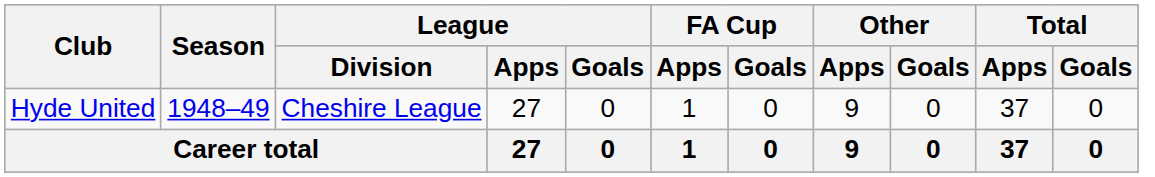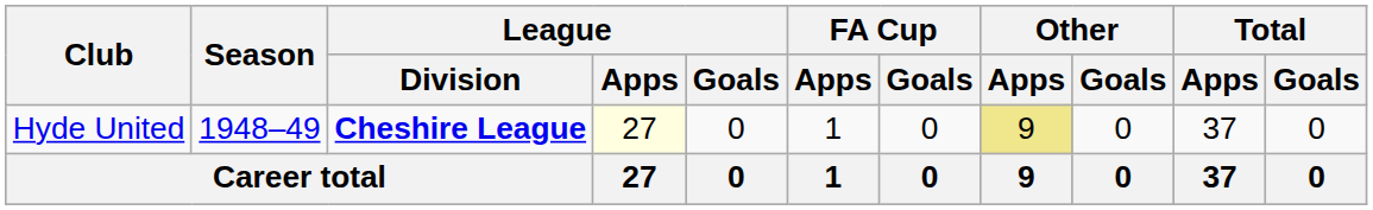Hyde United | League / Division: normal -> bold
Hyde United | League / Apps: no background -> lightyellow background
Hyde United | Other / Apps: no background -> khaki background
